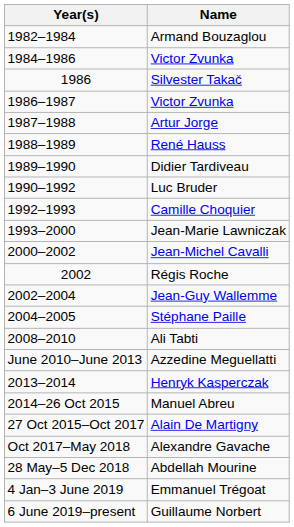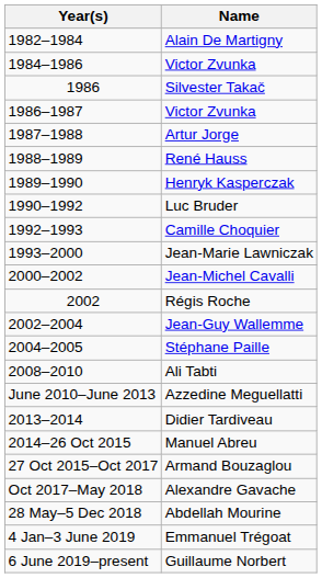row 2 | Name: Armand Bouzaglou -> Alain De Martigny
row 8 | Name: Didier Tardiveau -> Henryk Kasperczak
row 18 | Name: Henryk Kasperczak -> Didier Tardiveau
row 20 | Name: Alain De Martigny -> Armand Bouzaglou
